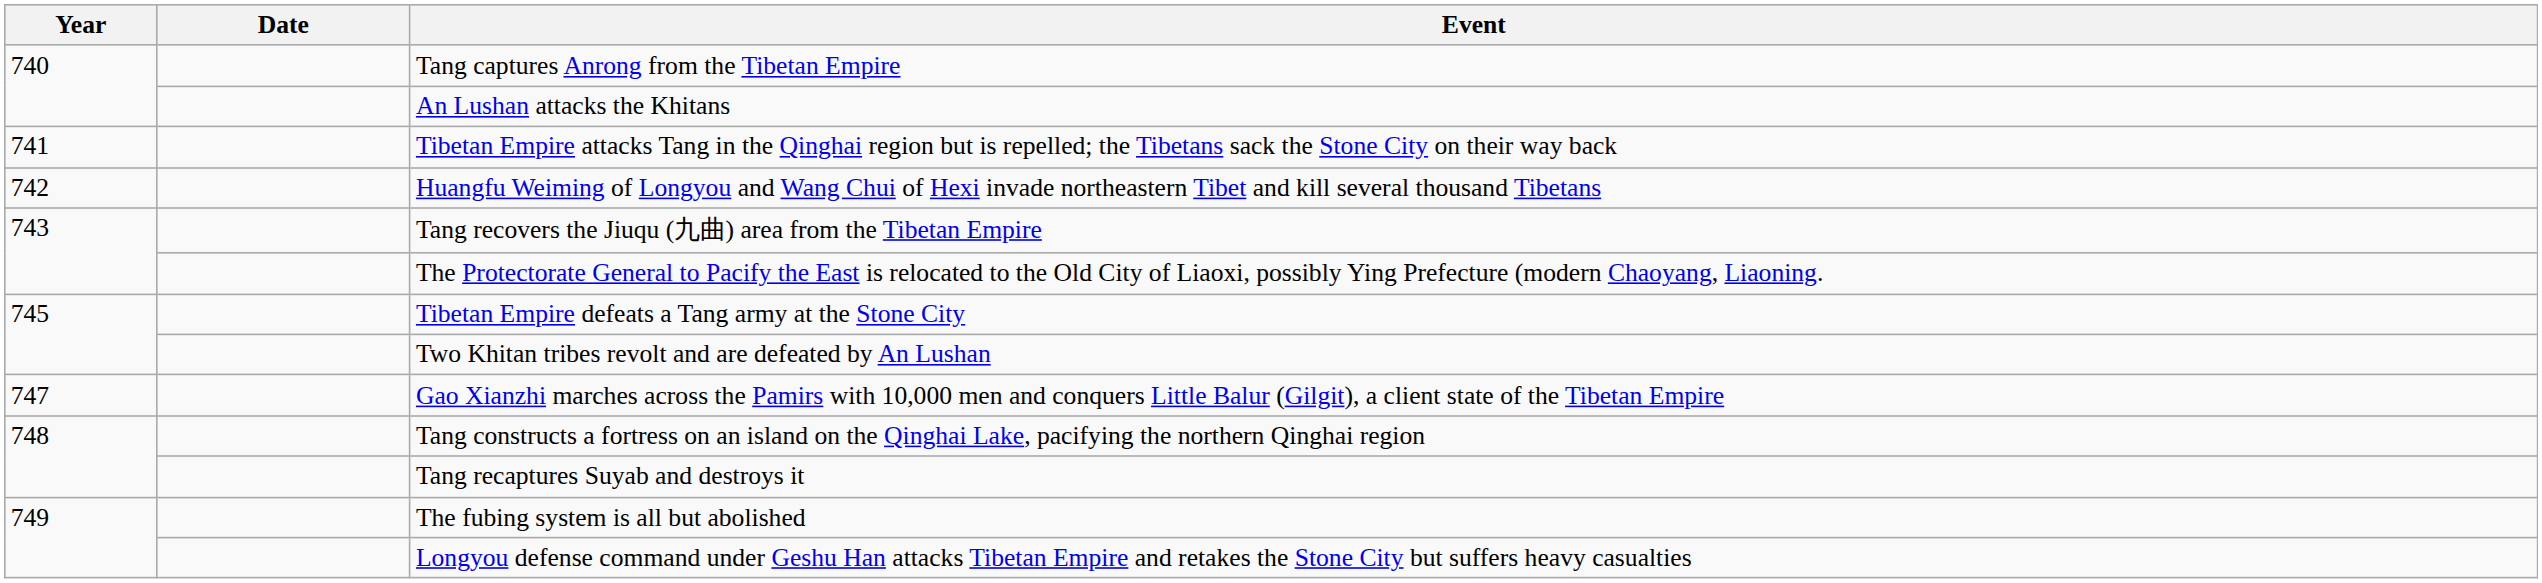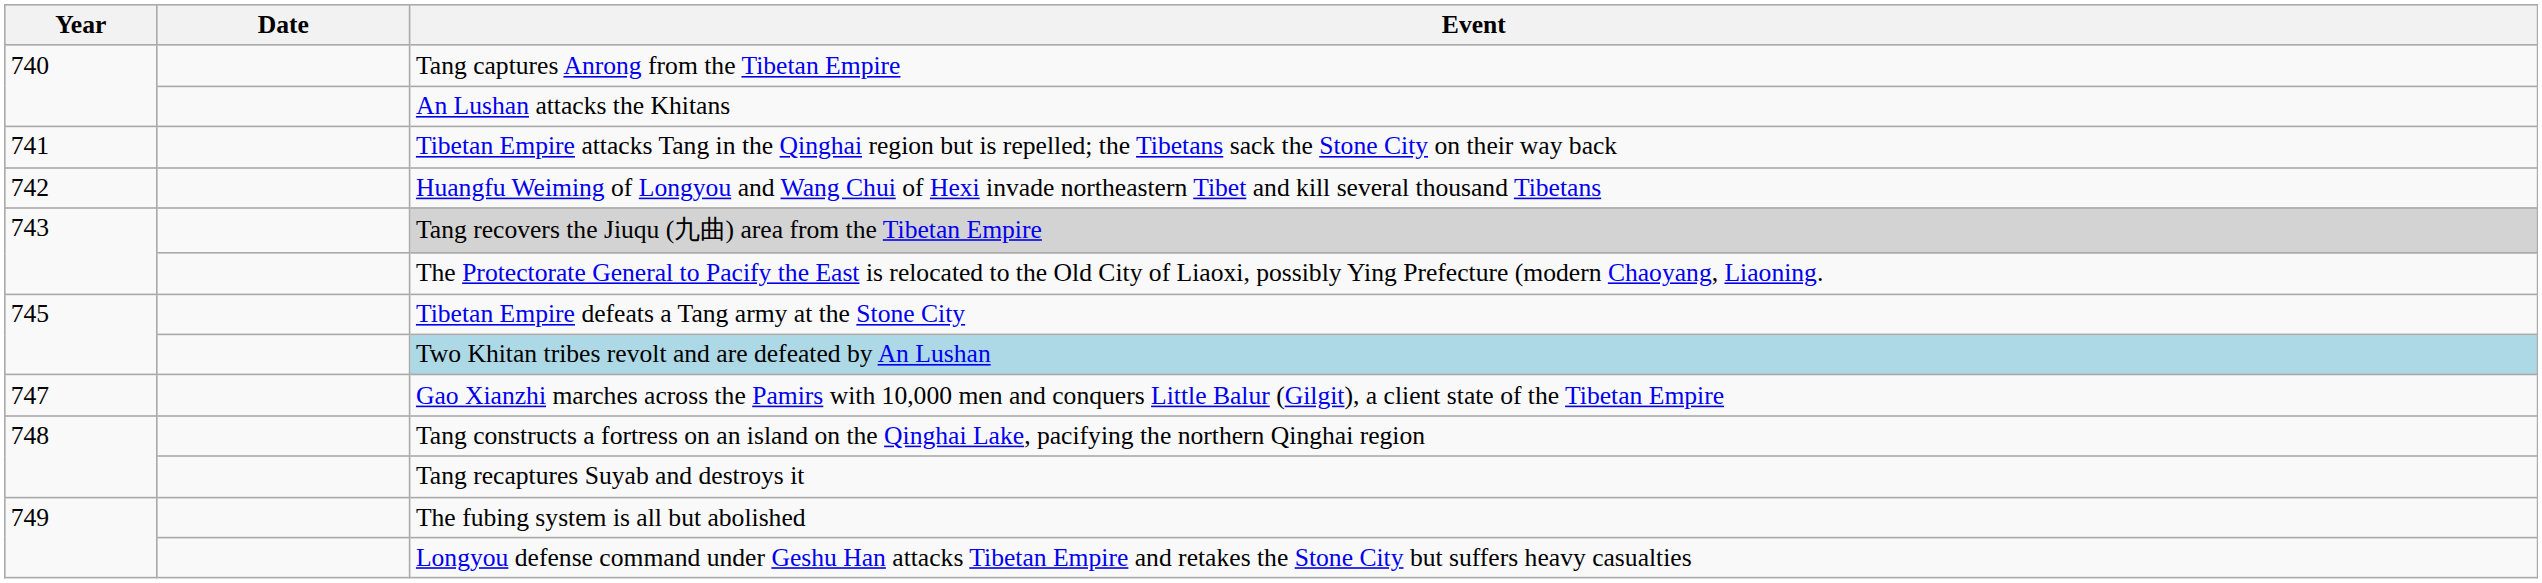Tang recovers the Jiuqu (九曲) area from the Tibetan Empire | Event: no background -> lightgrey background
Two Khitan tribes revolt and are defeated by An Lushan | Event: no background -> lightblue background
